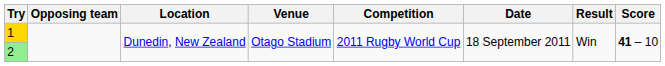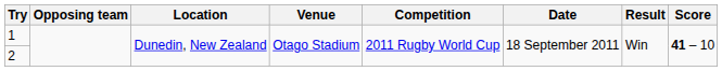1 | Try: gold background -> no background
2 | Try: lightgreen background -> no background
